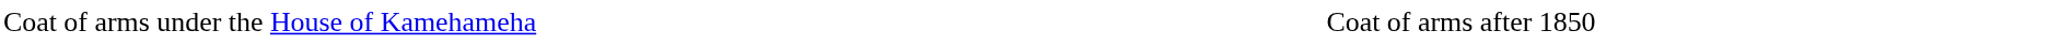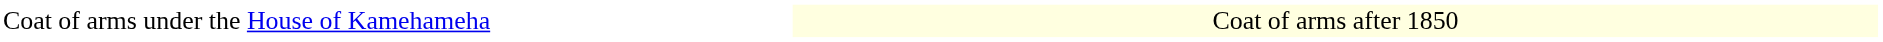Coat of arms under the House of Kamehameha | column 2: no background -> lightyellow background
